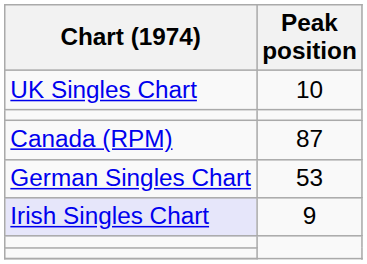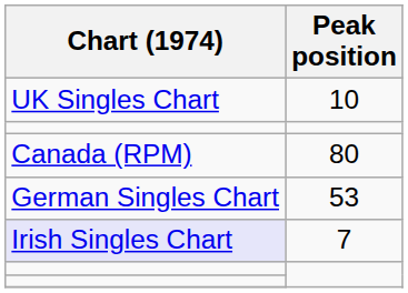row 4 | Peak position: 87 -> 80
row 6 | Peak position: 9 -> 7
